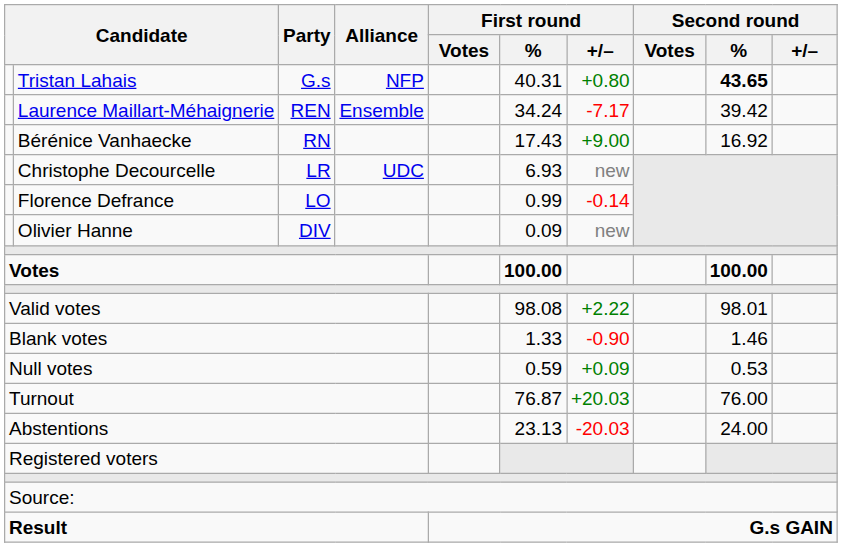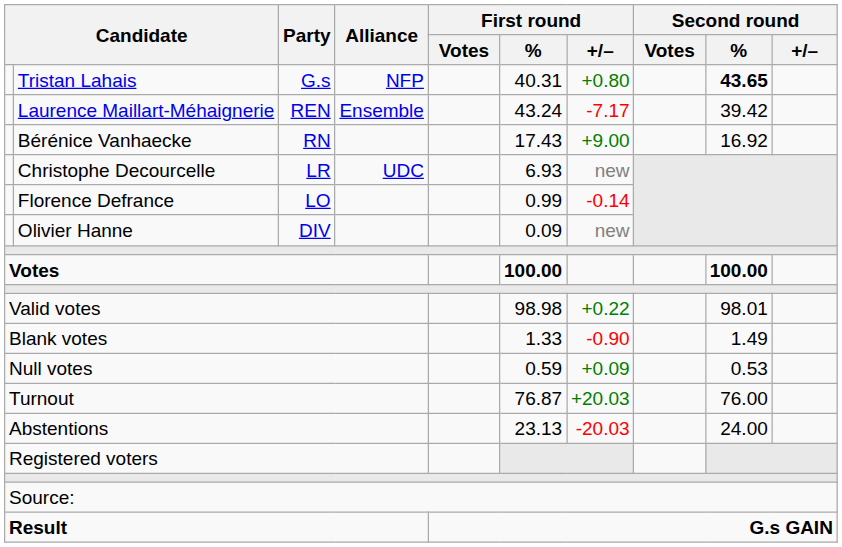Laurence Maillart-Méhaignerie | First round / %: 34.24 -> 43.24
Valid votes | First round / %: 98.08 -> 98.98
Valid votes | First round / +/–: +2.22 -> +0.22
Blank votes | Second round / %: 1.46 -> 1.49
